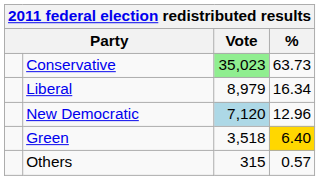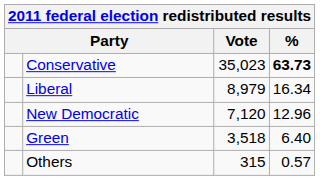Conservative | Vote: lightgreen background -> no background
Conservative | %: normal -> bold
New Democratic | Vote: lightblue background -> no background
Green | %: gold background -> no background
